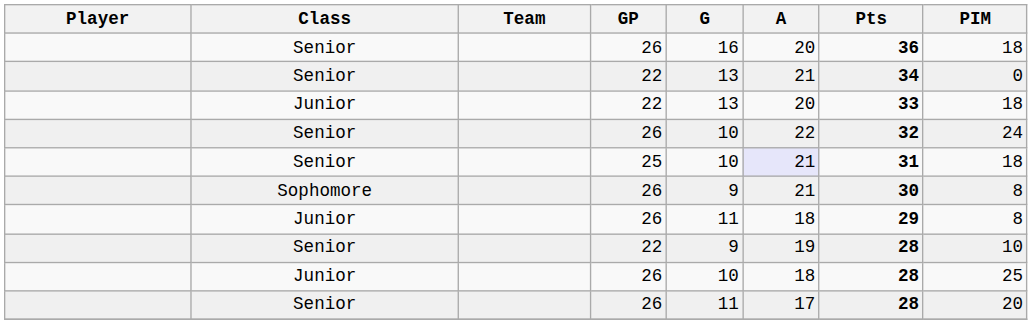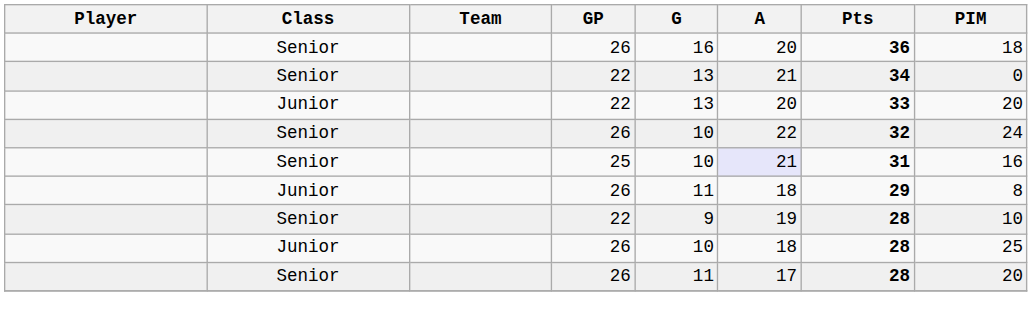Junior / 22 | PIM: 18 -> 20
Senior / 25 | PIM: 18 -> 16
- row: Sophomore | 26 | 9 | 21 | 30 | 8
